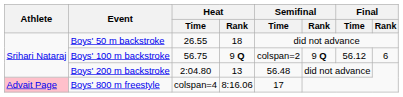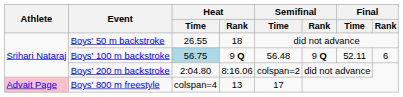Boys' 100 m backstroke | Heat / Time: no background -> lightblue background
Boys' 100 m backstroke | Semifinal / Time: colspan=2 -> 56.48
Boys' 100 m backstroke | Final / Time: 56.12 -> 52.11
Boys' 200 m backstroke | Heat / Rank: 13 -> 8:16.06
Boys' 200 m backstroke | Semifinal / Time: 56.48 -> colspan=2
Boys' 800 m freestyle | Heat / Rank: 8:16.06 -> 13
